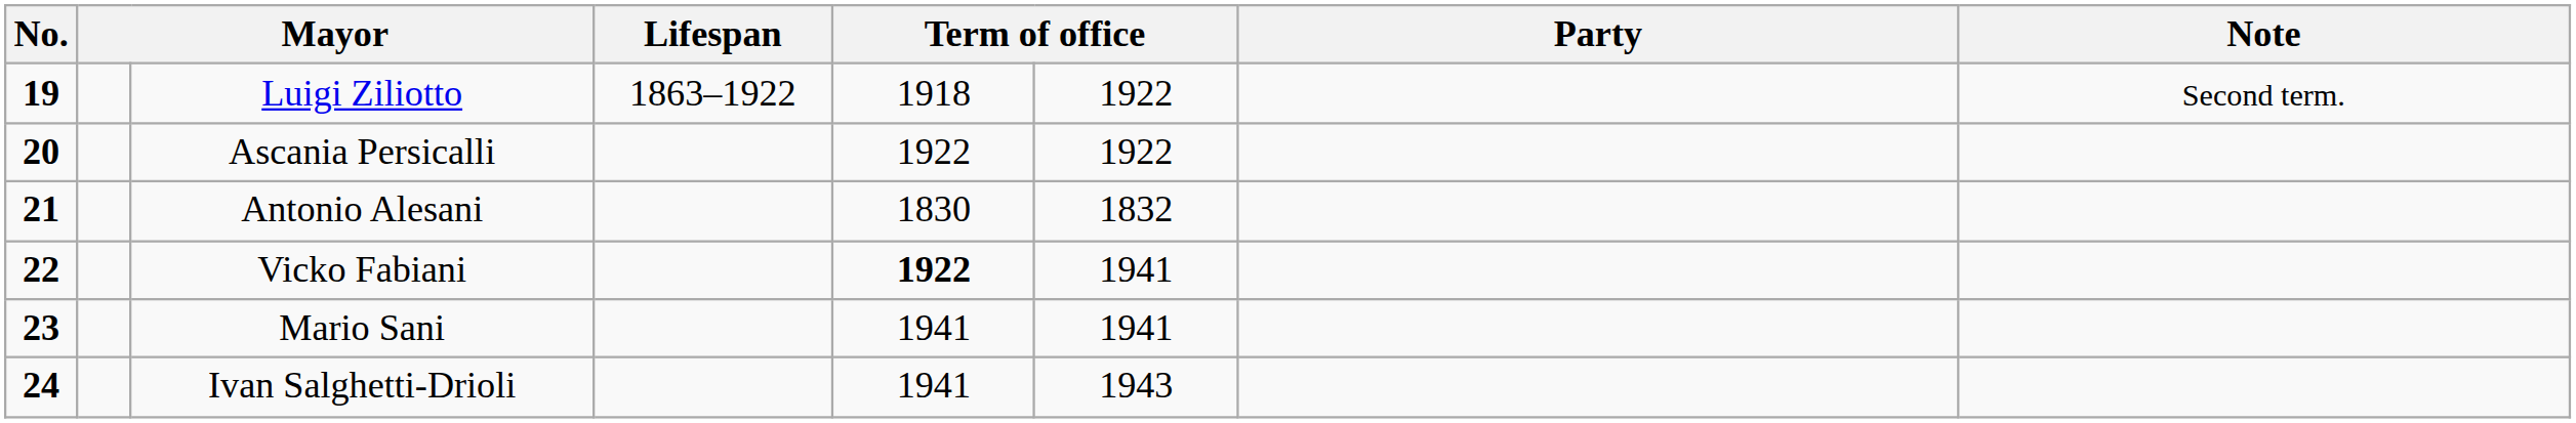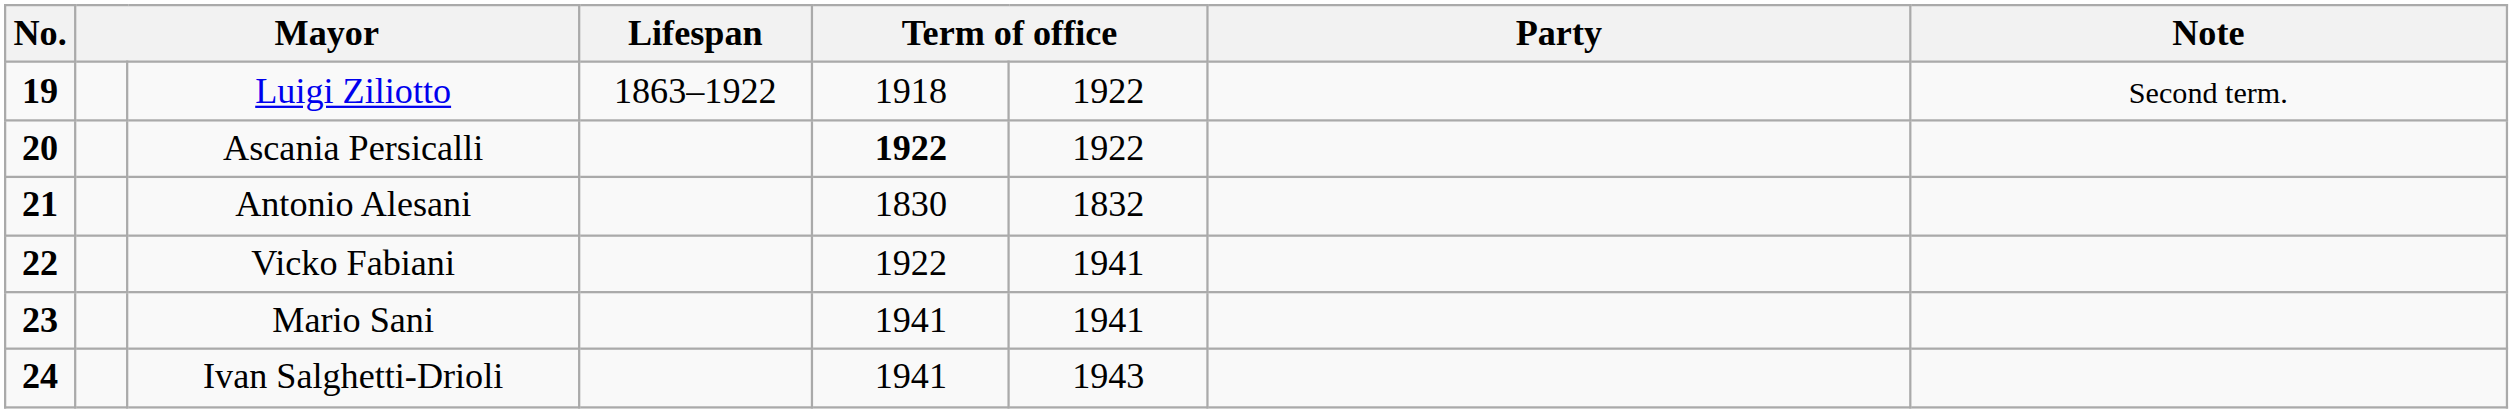Ascania Persicalli | column 5: normal -> bold
Vicko Fabiani | column 5: bold -> normal
